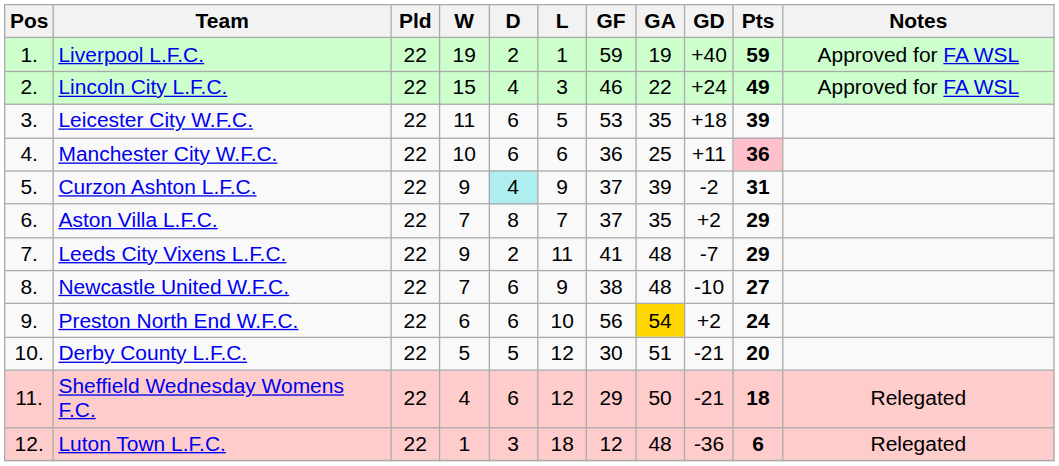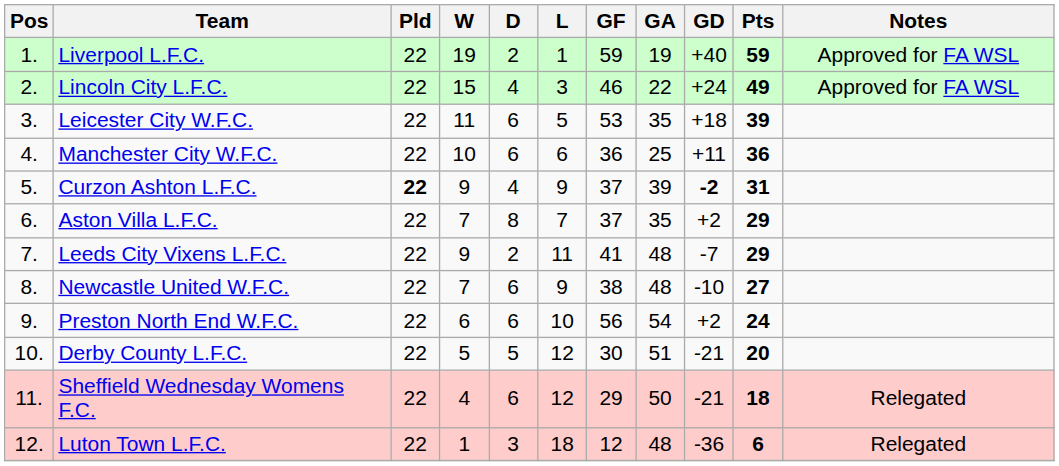Manchester City W.F.C. | Pts: pink background -> no background
Curzon Ashton L.F.C. | Pld: normal -> bold
Curzon Ashton L.F.C. | D: paleturquoise background -> no background
Curzon Ashton L.F.C. | GD: normal -> bold
Preston North End W.F.C. | GA: gold background -> no background
